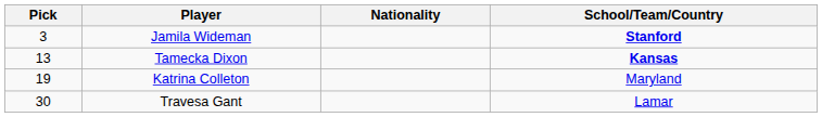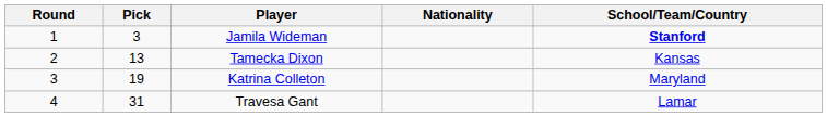+ column: Round | 1 | 2 | 3 | 4
Tamecka Dixon | School/Team/Country: bold -> normal
Travesa Gant | Pick: 30 -> 31
